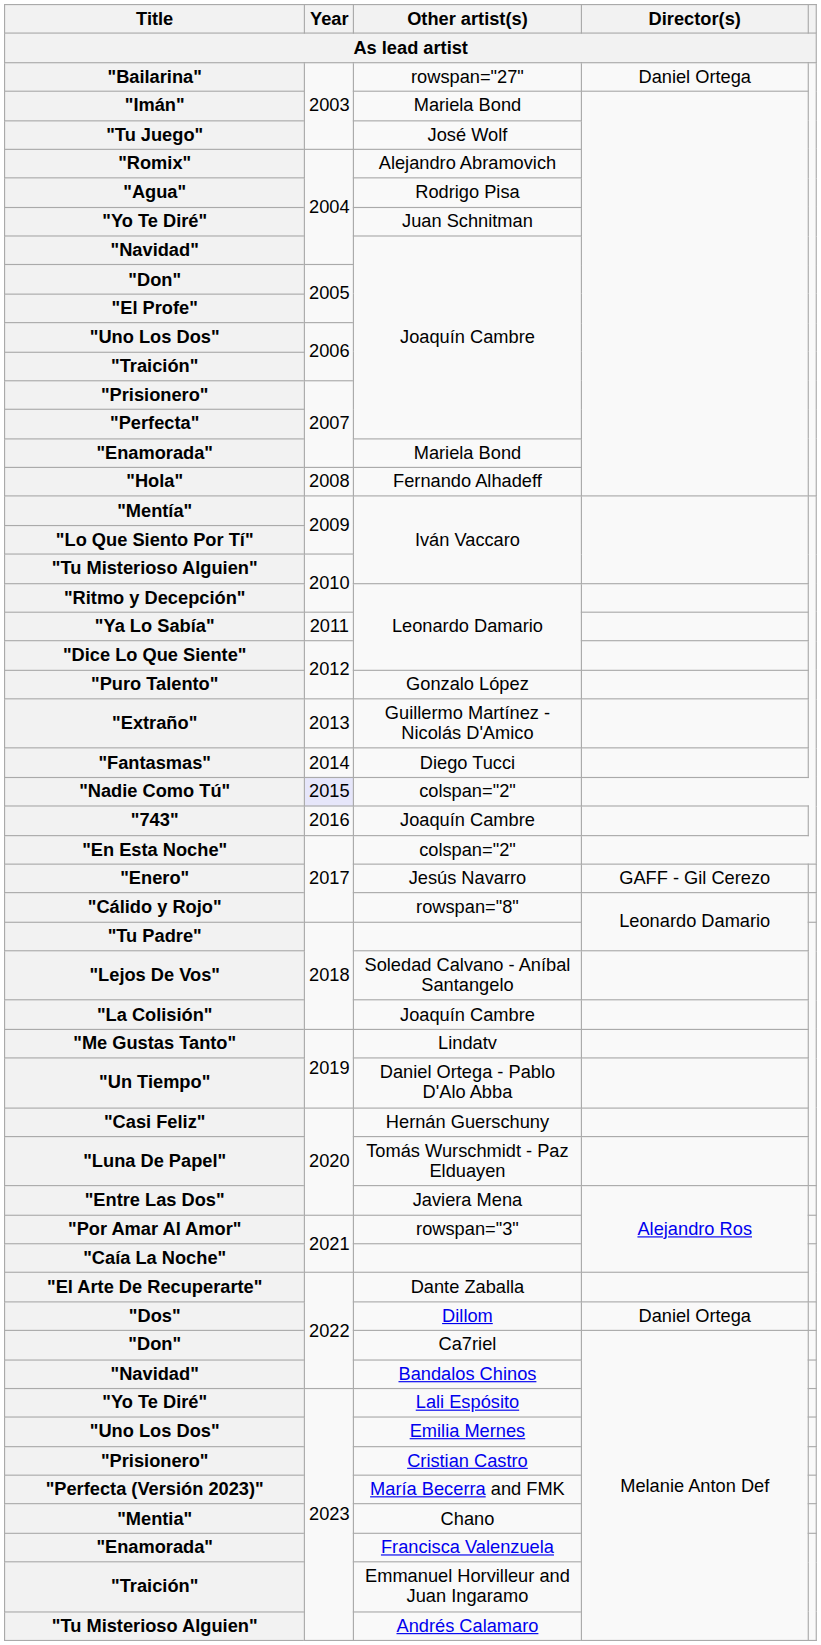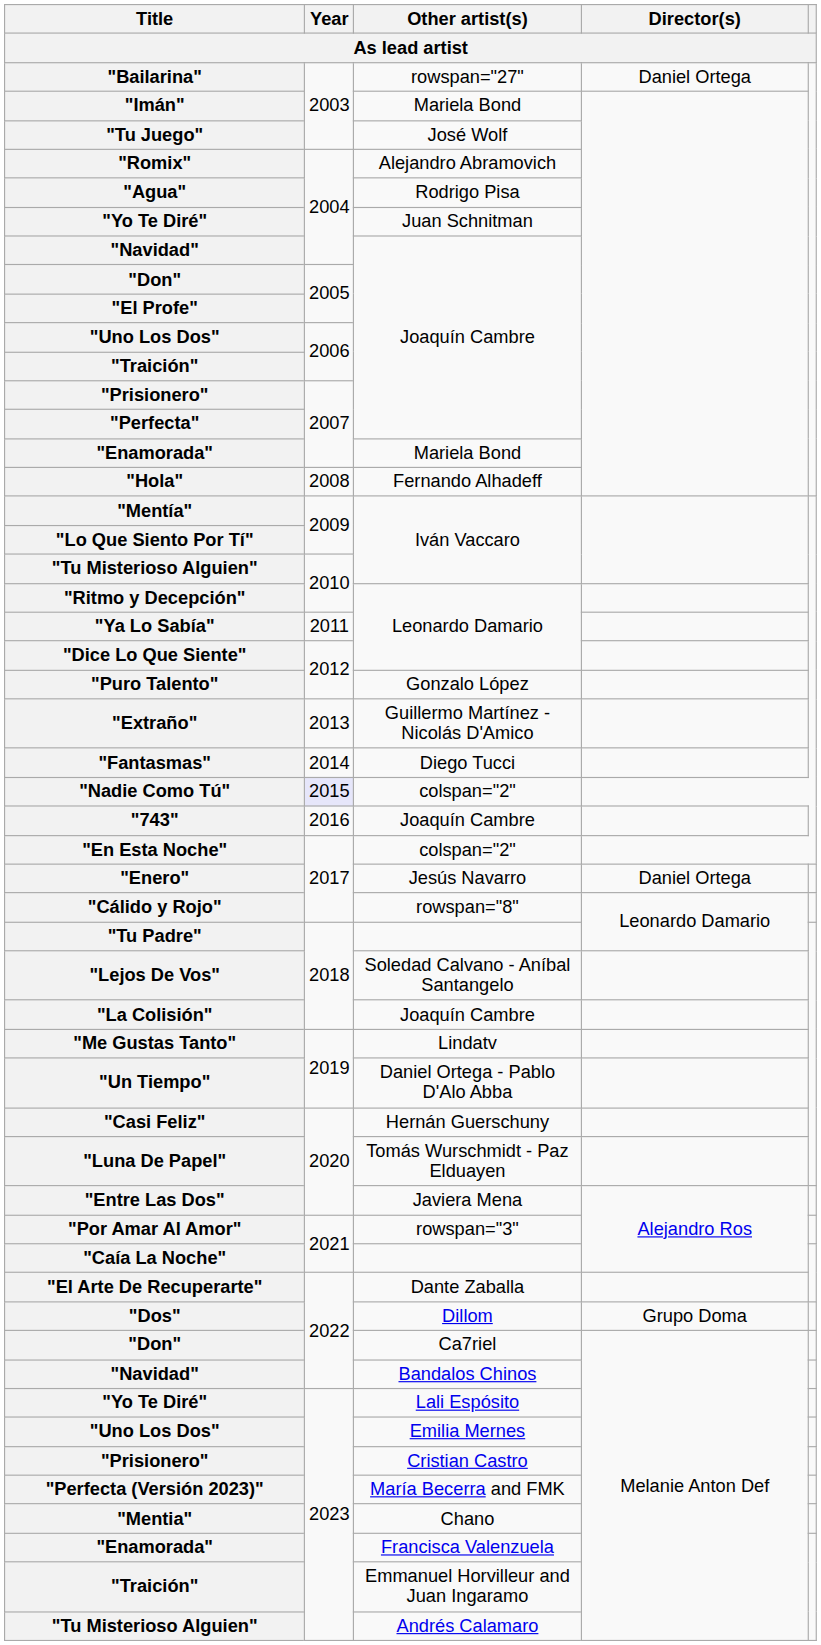"Enero" | Director(s): GAFF - Gil Cerezo -> Daniel Ortega
"Dos" | Director(s): Daniel Ortega -> Grupo Doma
